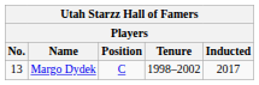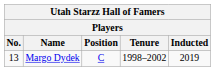Margo Dydek | Inducted: 2017 -> 2019
